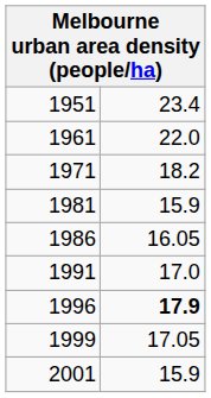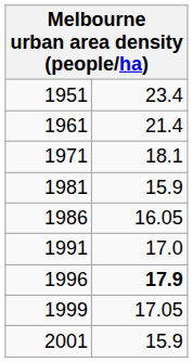1961 | column 2: 22.0 -> 21.4
1971 | column 2: 18.2 -> 18.1
